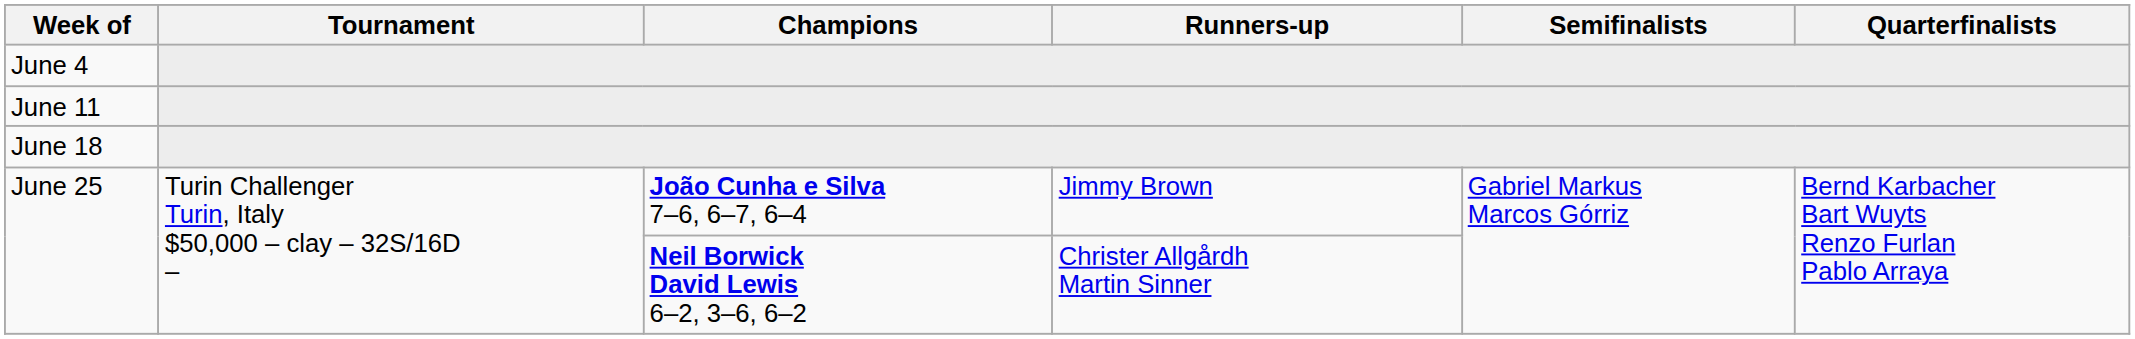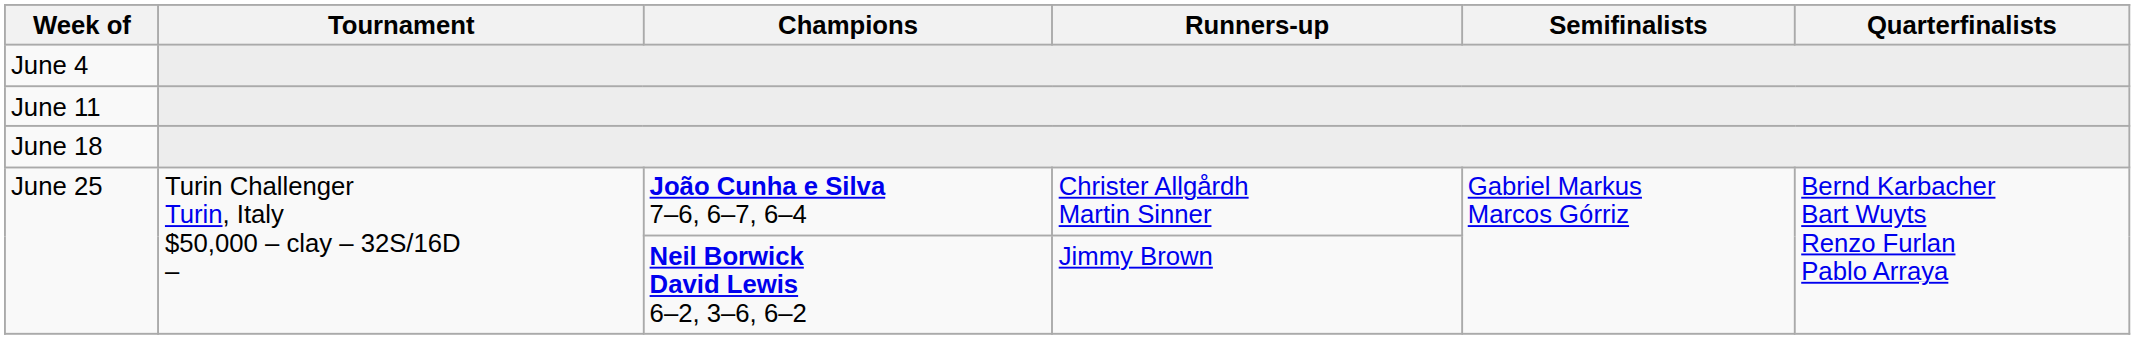June 25 / João Cunha e Silva 7–6, 6–7, 6–4 | Runners-up: Jimmy Brown -> Christer Allgårdh Martin Sinner
June 25 / Neil Borwick David Lewis 6–2, 3–6, 6–2 | Runners-up: Christer Allgårdh Martin Sinner -> Jimmy Brown
